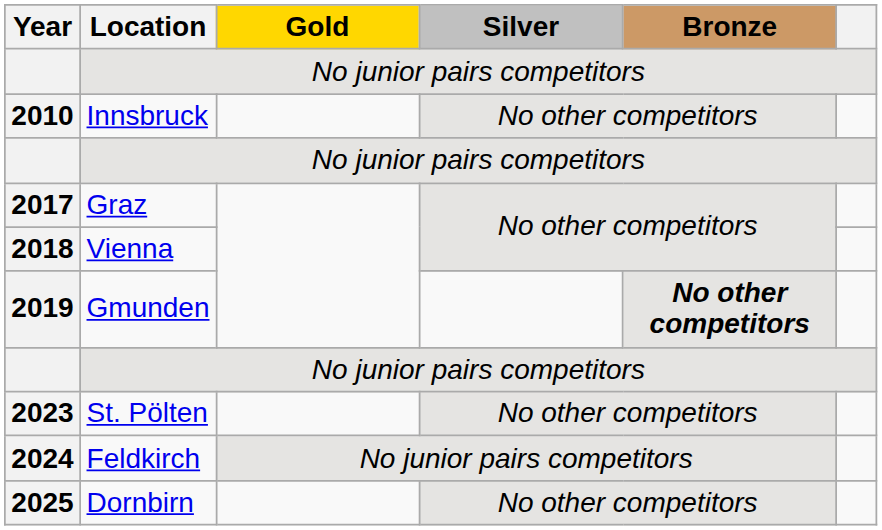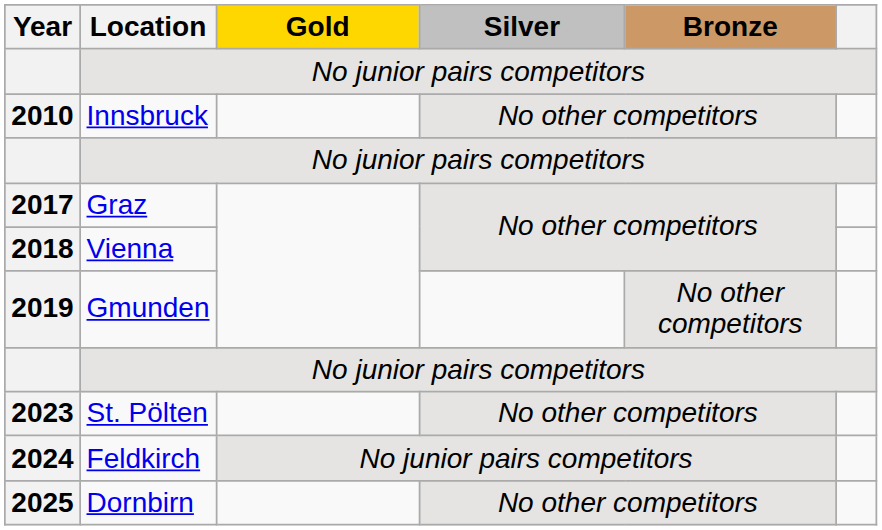2019 | Bronze: bold -> normal
